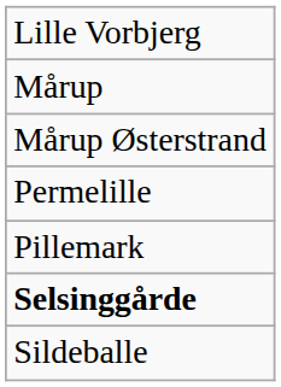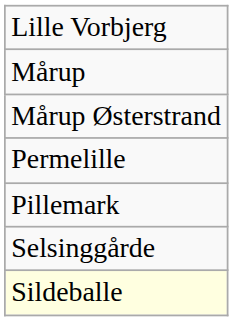row 6 | column 1: bold -> normal
row 7 | column 1: no background -> lightyellow background
